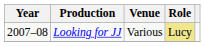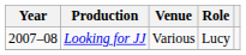Looking for JJ | Role: khaki background -> no background
